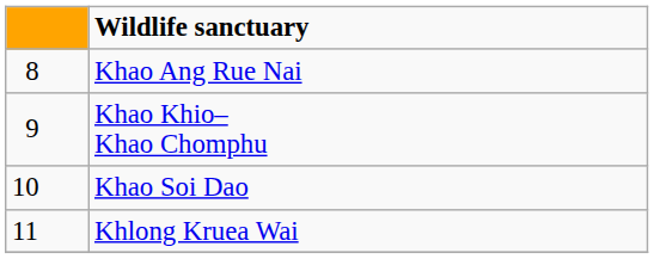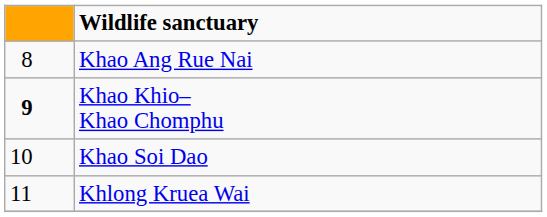Khao Khio– Khao Chomphu | column 1: normal -> bold
